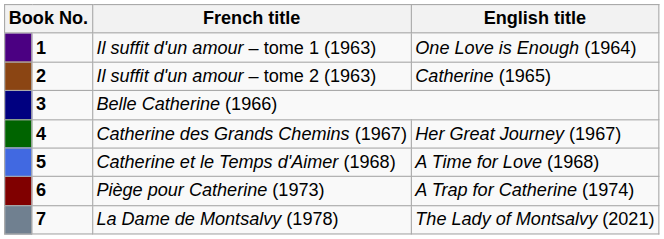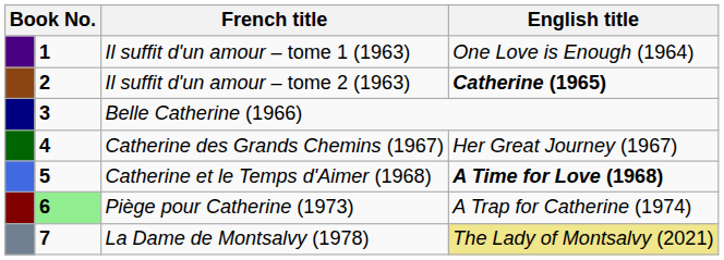Il suffit d'un amour – tome 2 (1963) | English title: normal -> bold
Catherine et le Temps d'Aimer (1968) | English title: normal -> bold
Piège pour Catherine (1973) | column 2: no background -> lightgreen background
La Dame de Montsalvy (1978) | English title: no background -> khaki background
